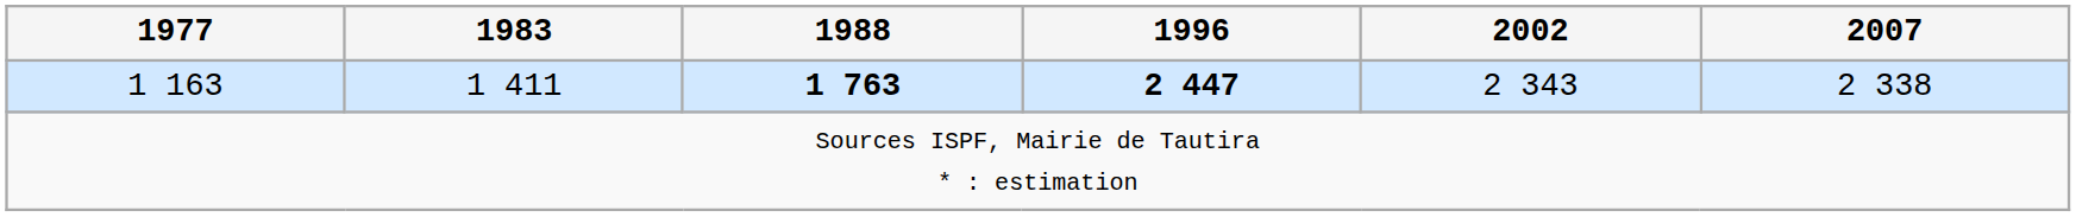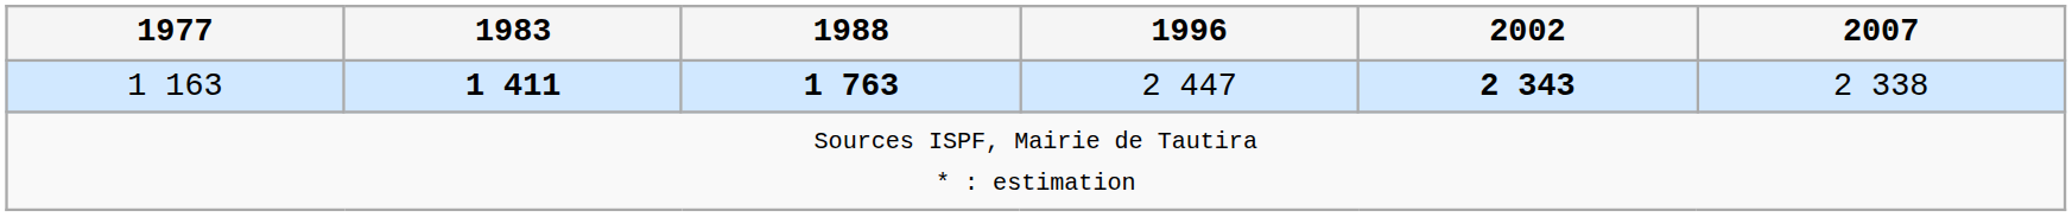1 163 | 1983: normal -> bold
1 163 | 1996: bold -> normal
1 163 | 2002: normal -> bold
